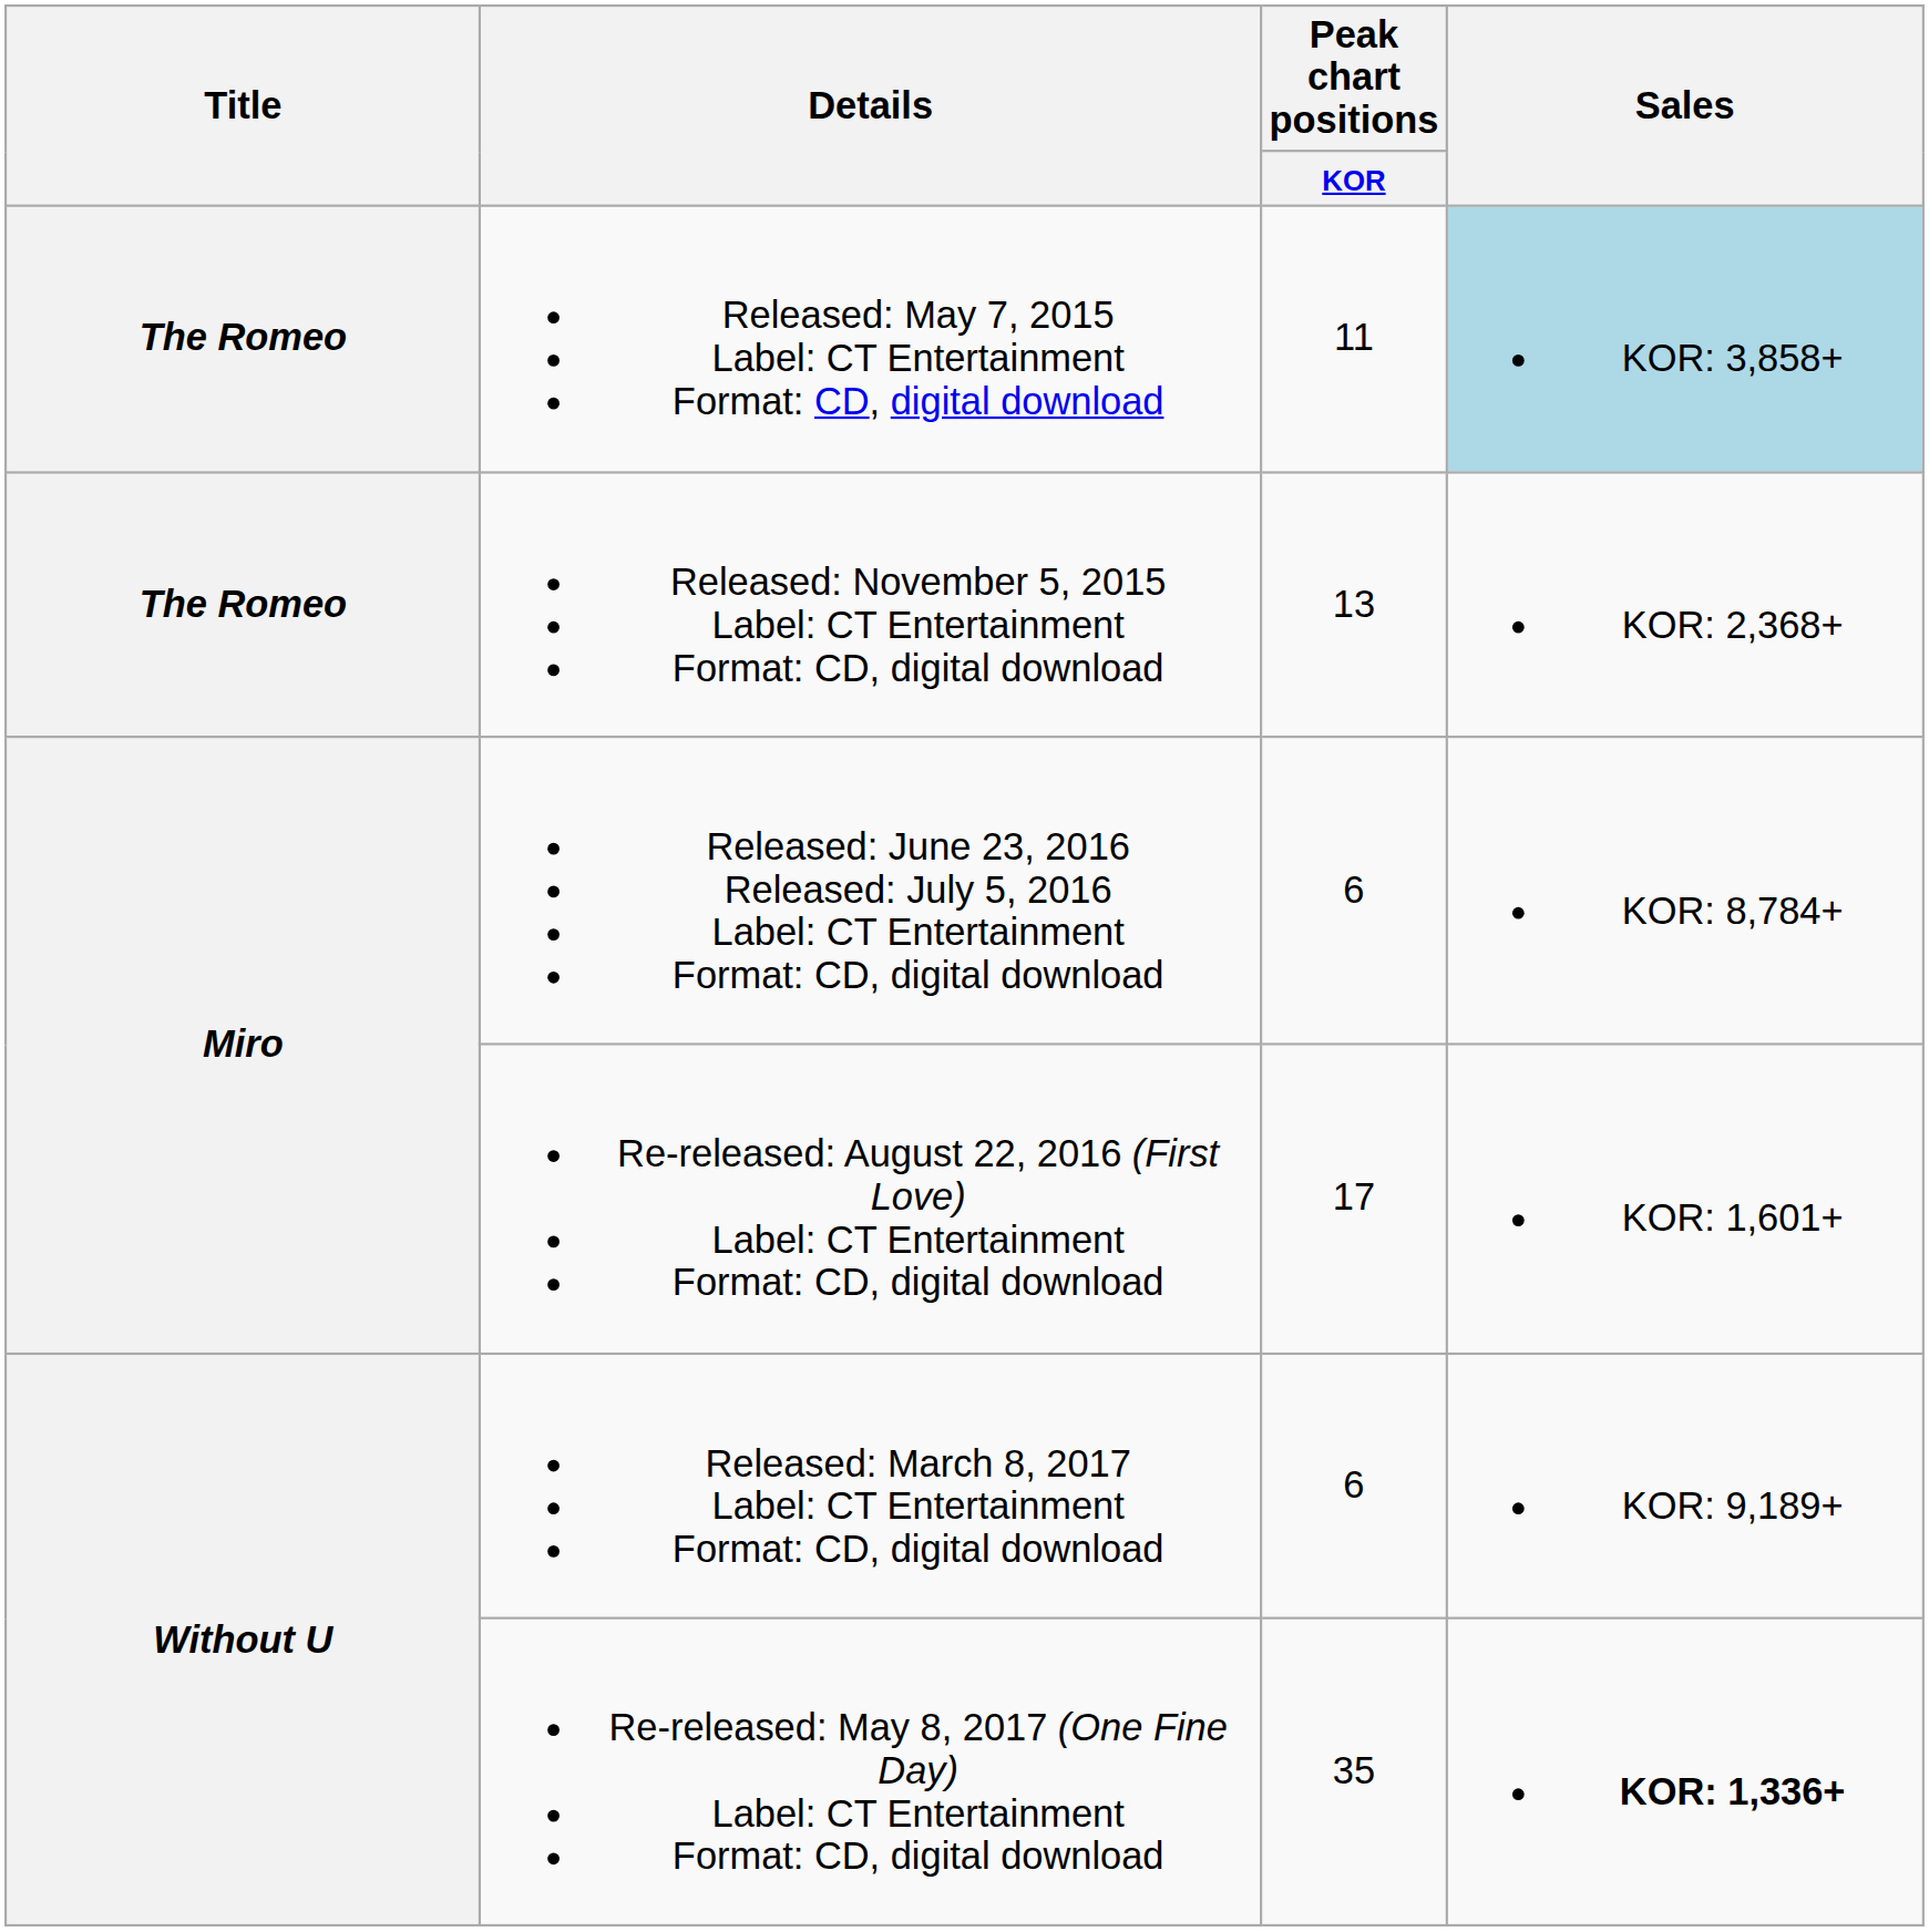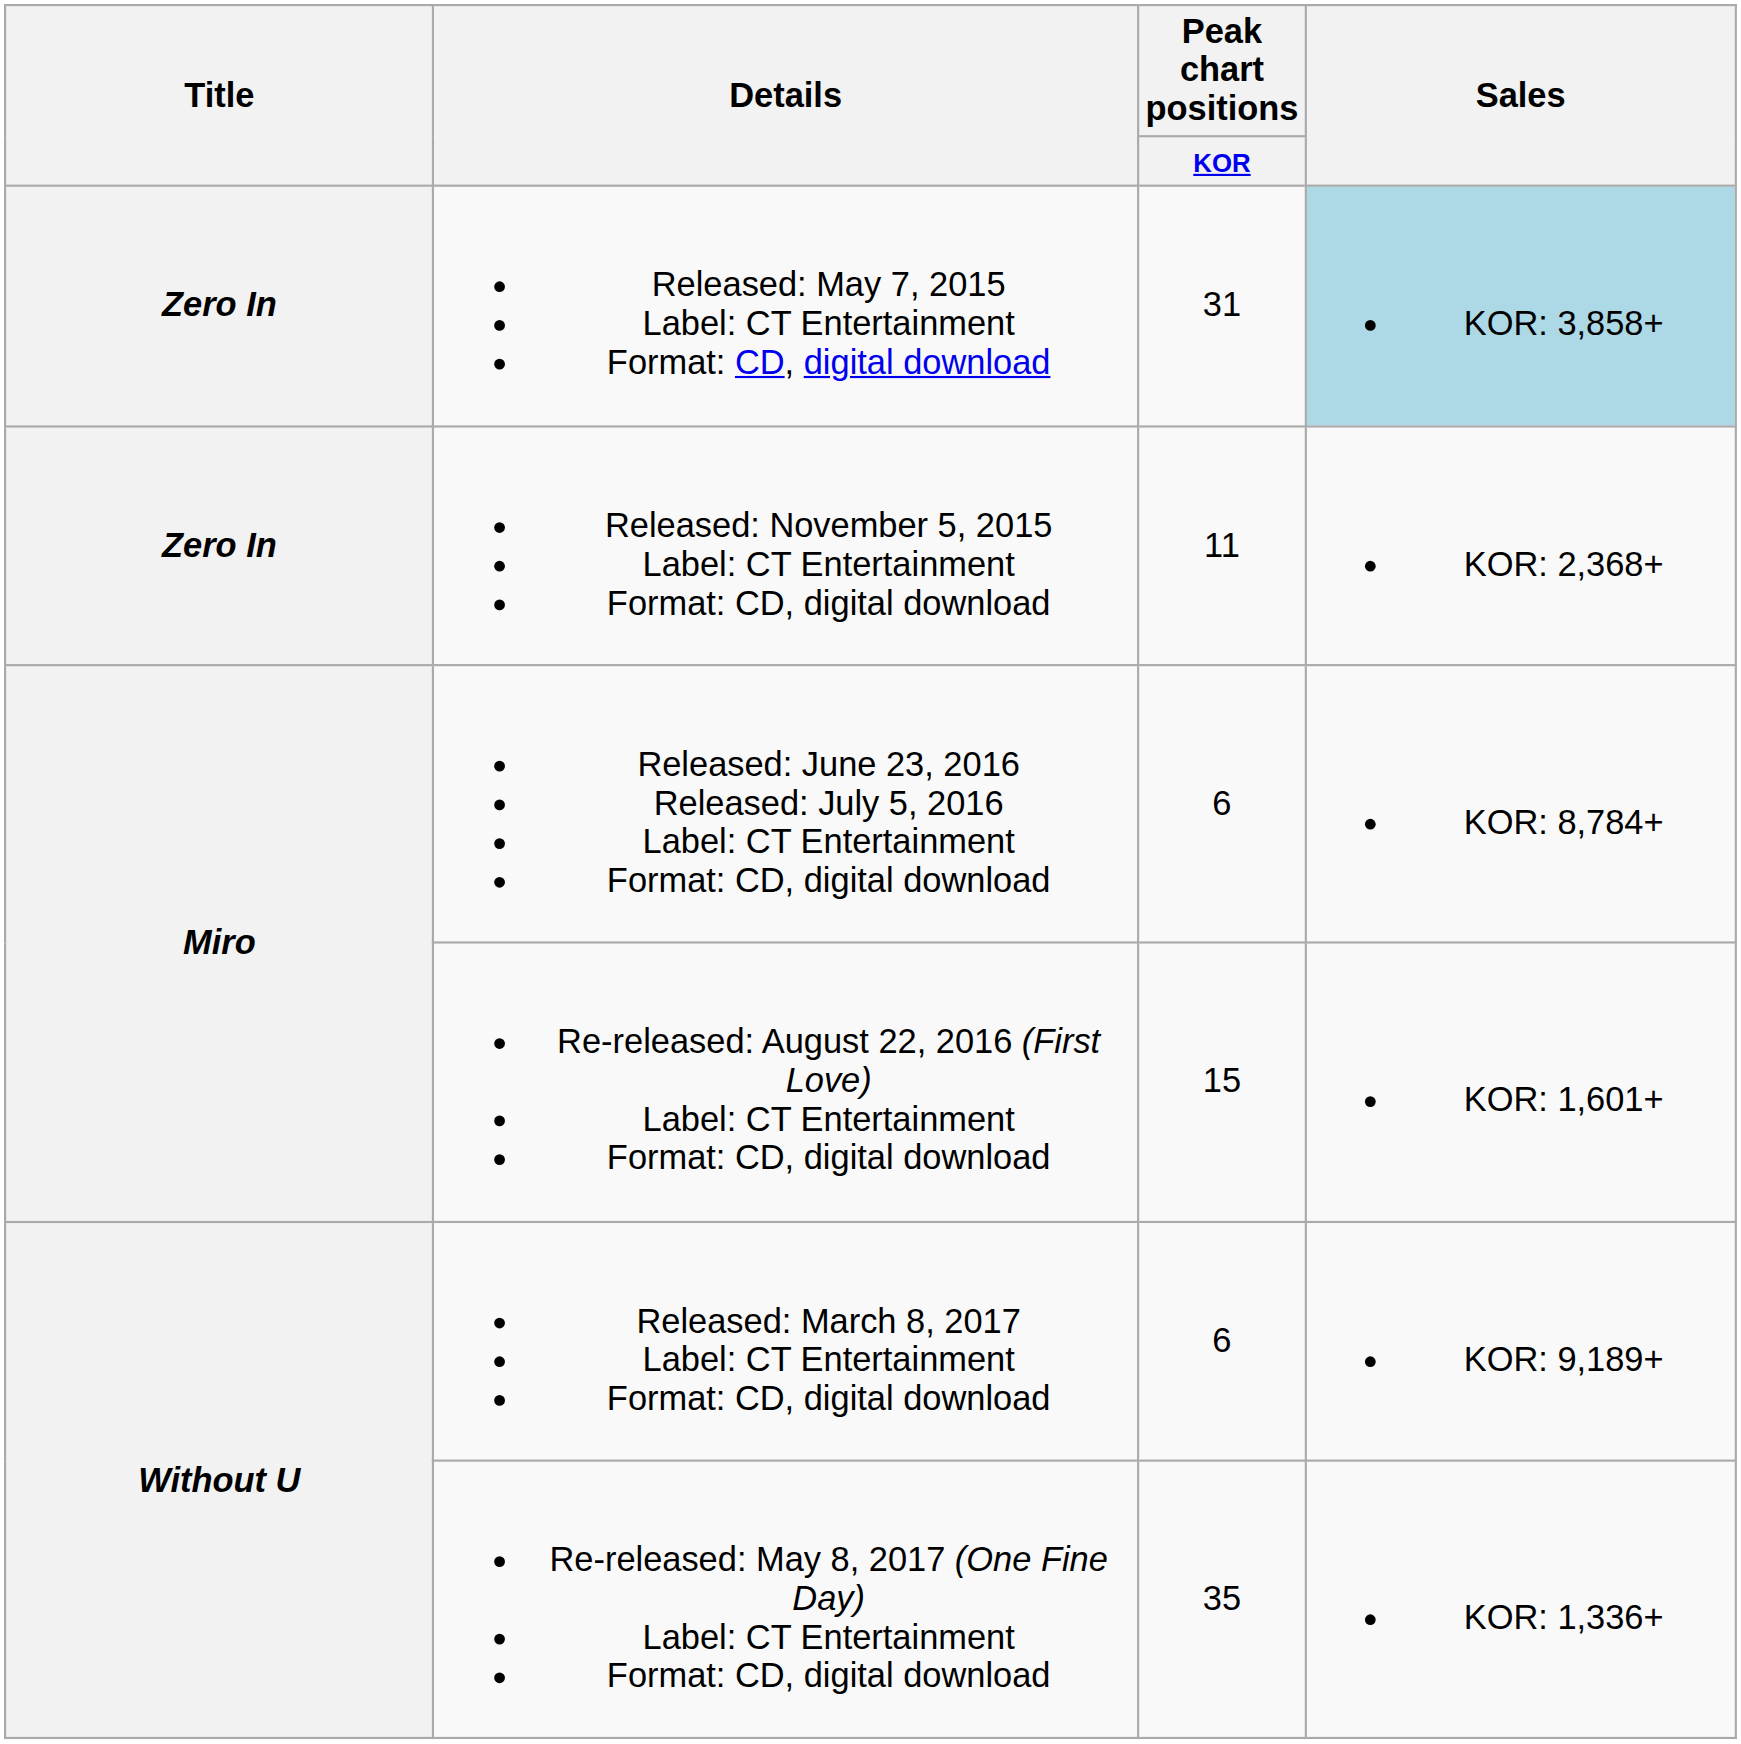row 3 | Title: The Romeo -> Zero In
row 3 | Peak chart positions / KOR: 11 -> 31
row 4 | Title: The Romeo -> Zero In
row 4 | Peak chart positions / KOR: 13 -> 11
row 6 | Peak chart positions / KOR: 17 -> 15
row 8 | Sales: bold -> normal
